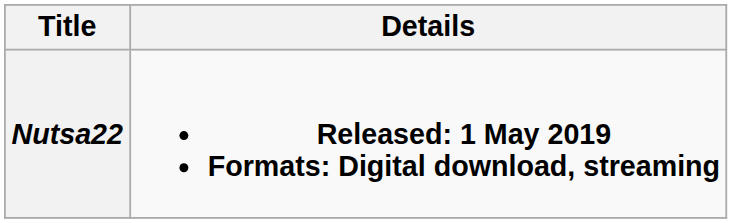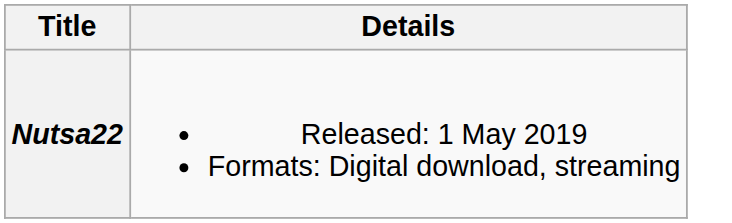Nutsa22 | Details: bold -> normal
